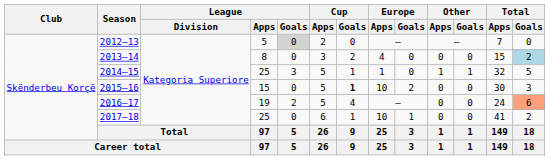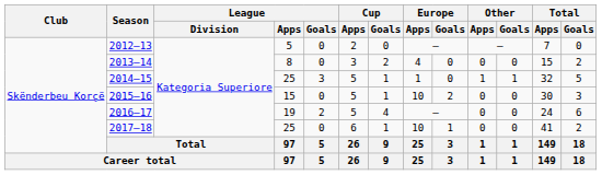2012–13 | League / Goals: lightgrey background -> no background
2013–14 | Total / Goals: lightblue background -> no background
2015–16 | Cup / Goals: bold -> normal
2016–17 | Total / Goals: lightsalmon background -> no background
